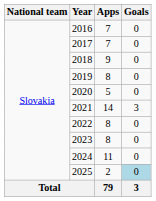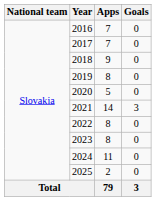2025 | Goals: lightblue background -> no background
